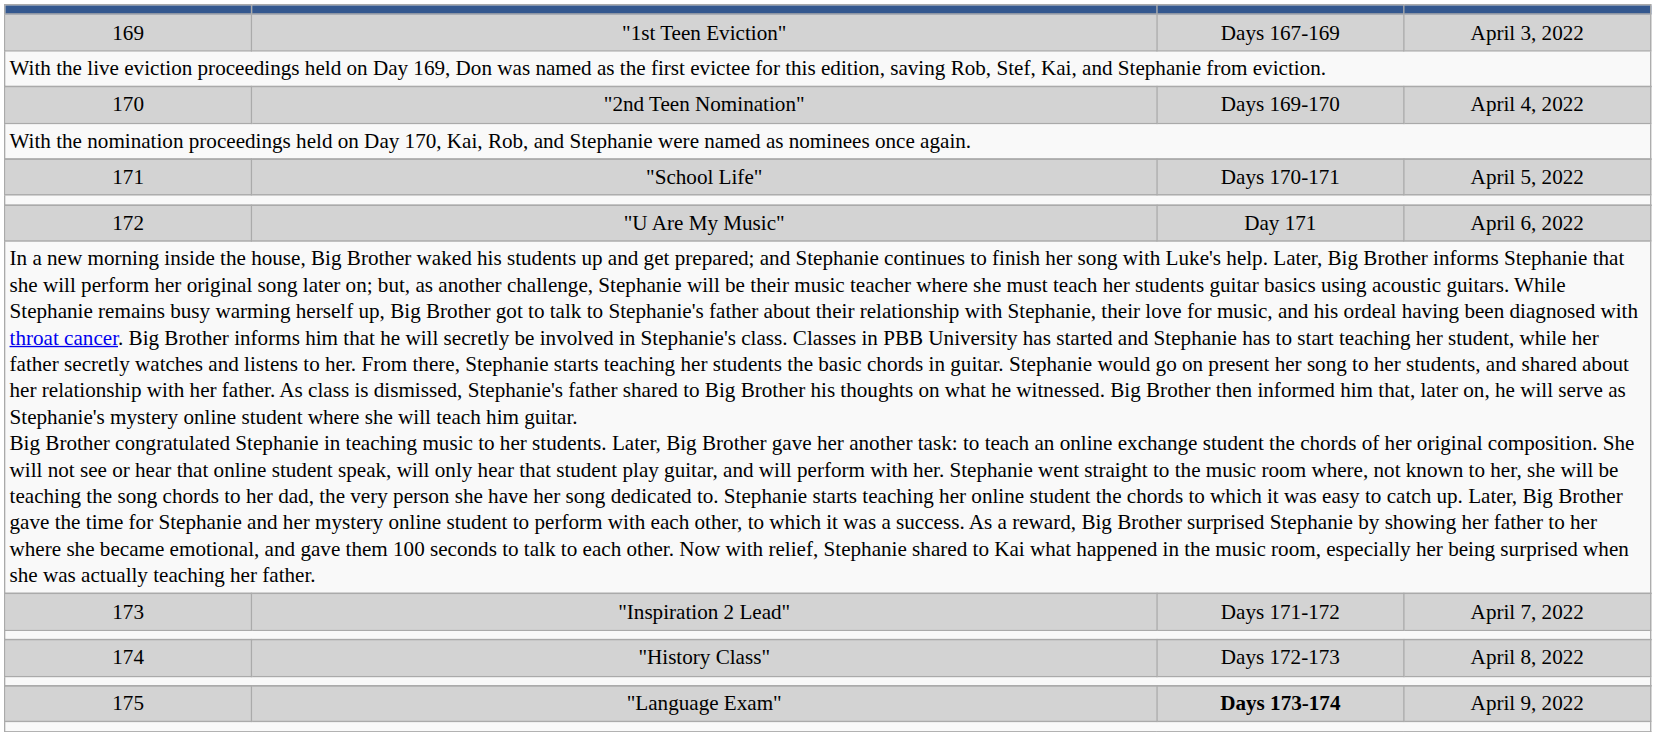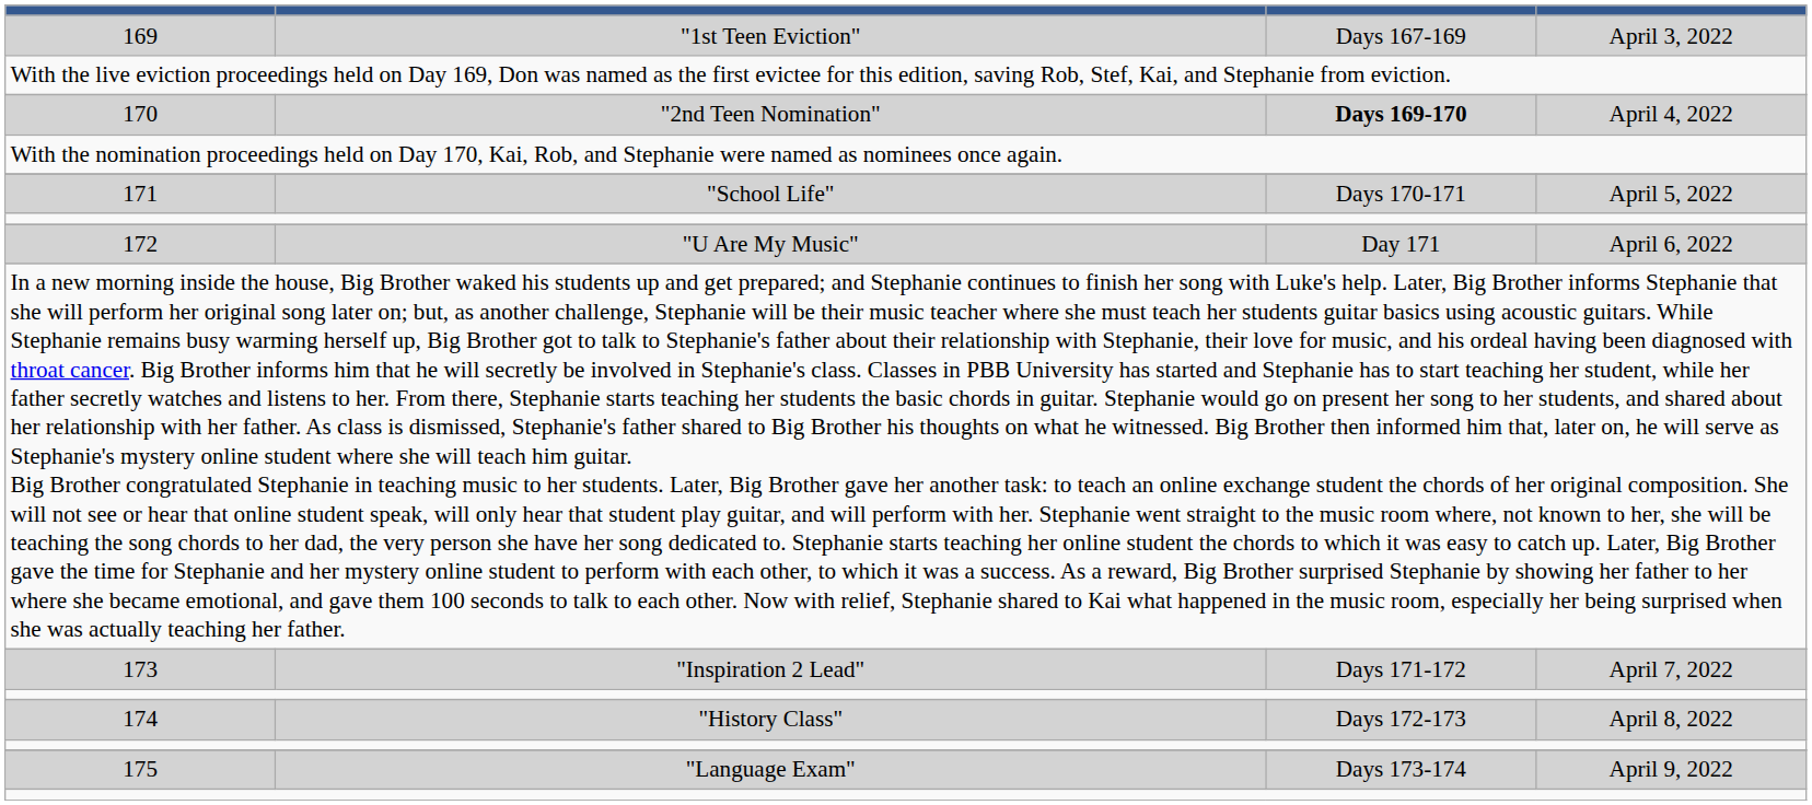170 | column 3: normal -> bold
175 | column 3: bold -> normal
